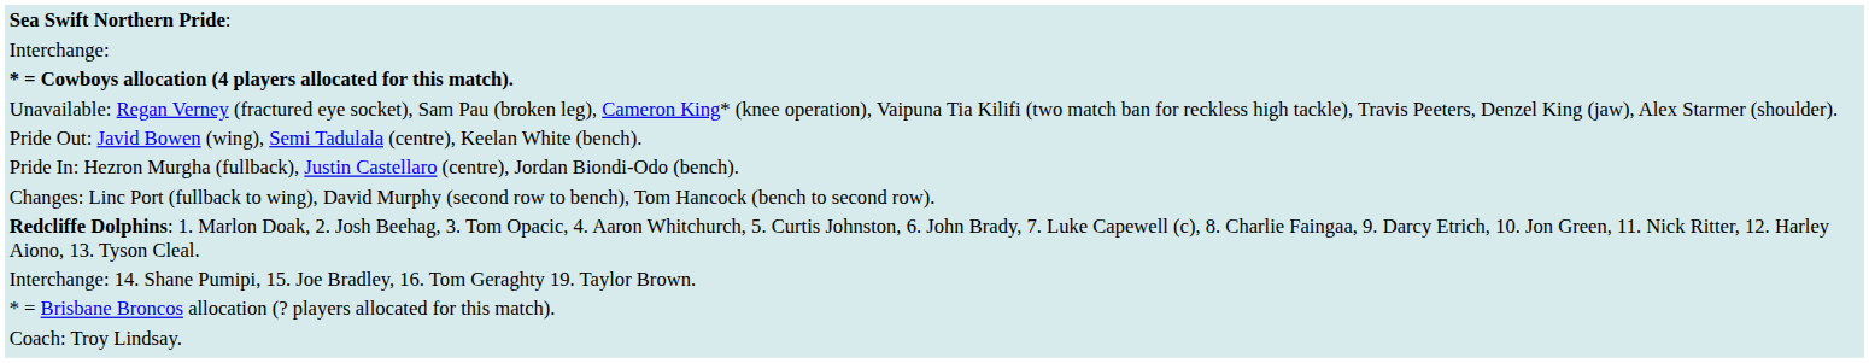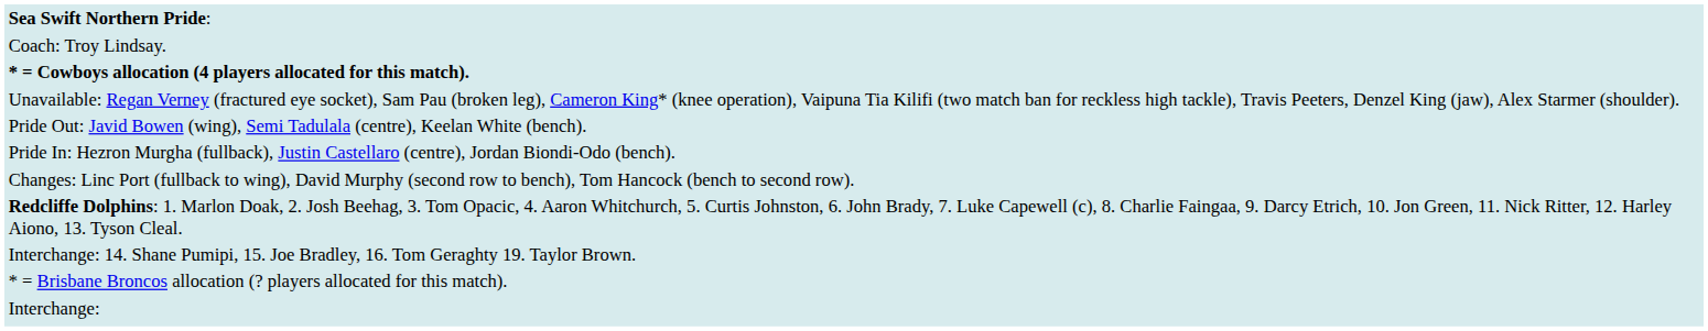row 2 | column 1: Interchange: -> Coach: Troy Lindsay.
row 11 | column 1: Coach: Troy Lindsay. -> Interchange:
